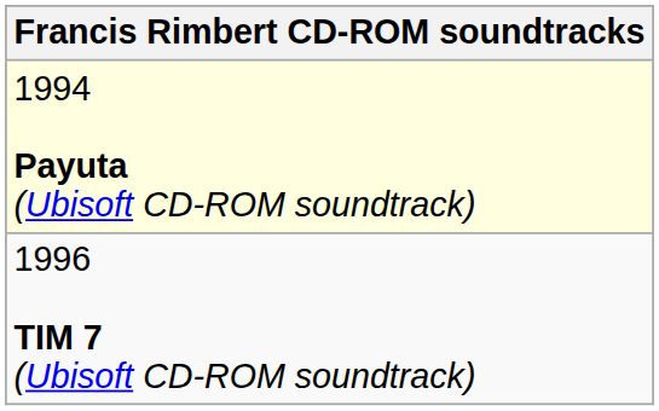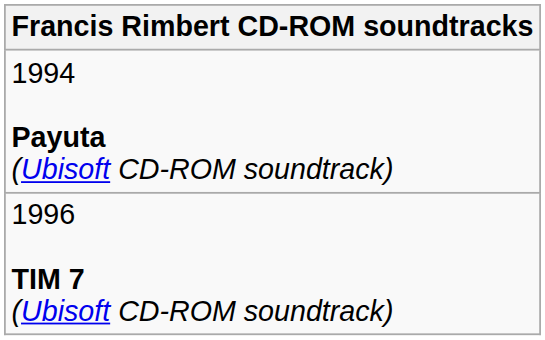row 2 | column 1: lightyellow background -> no background
